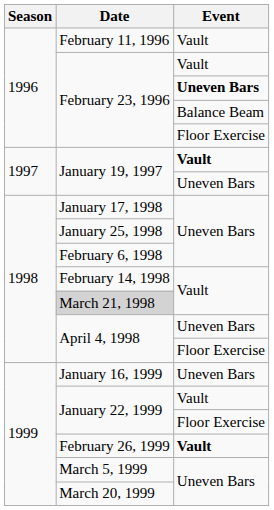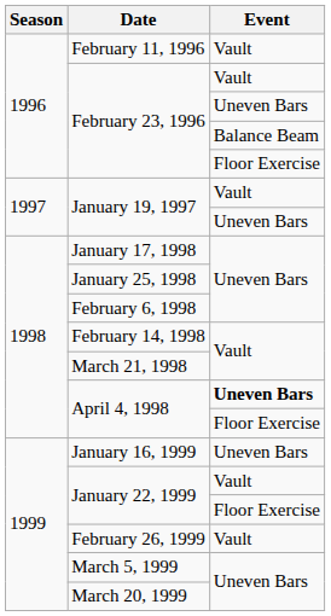February 23, 1996 / Uneven Bars | Event: bold -> normal
January 19, 1997 / Vault | Event: bold -> normal
March 21, 1998 | Date: lightgrey background -> no background
April 4, 1998 / Uneven Bars | Event: normal -> bold
February 26, 1999 | Event: bold -> normal
